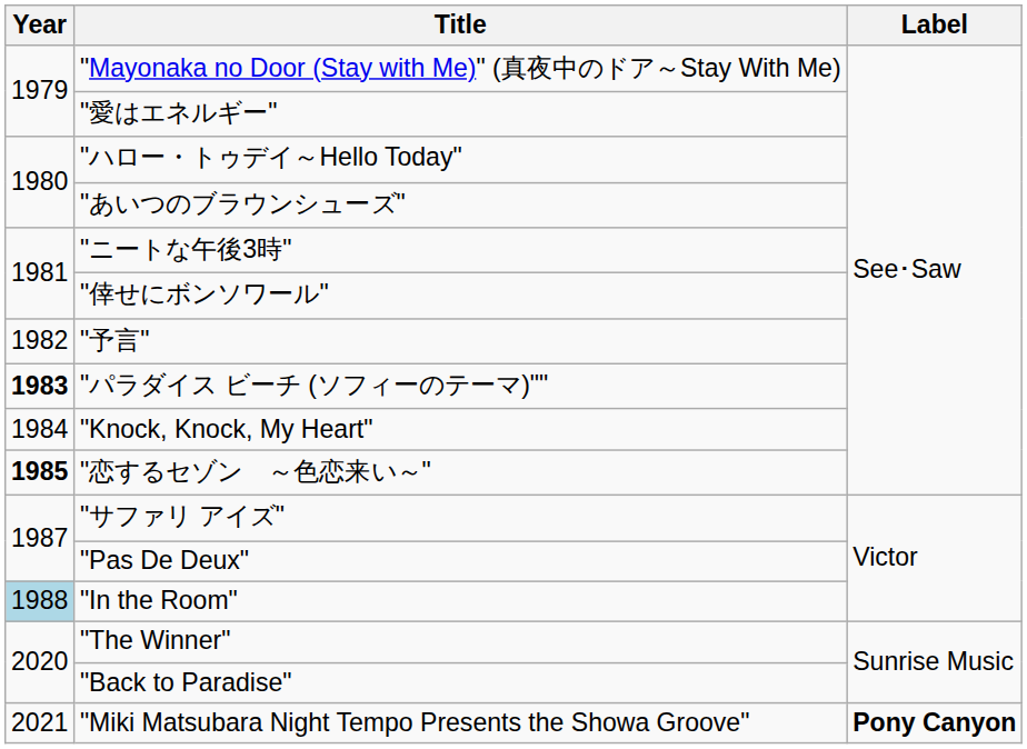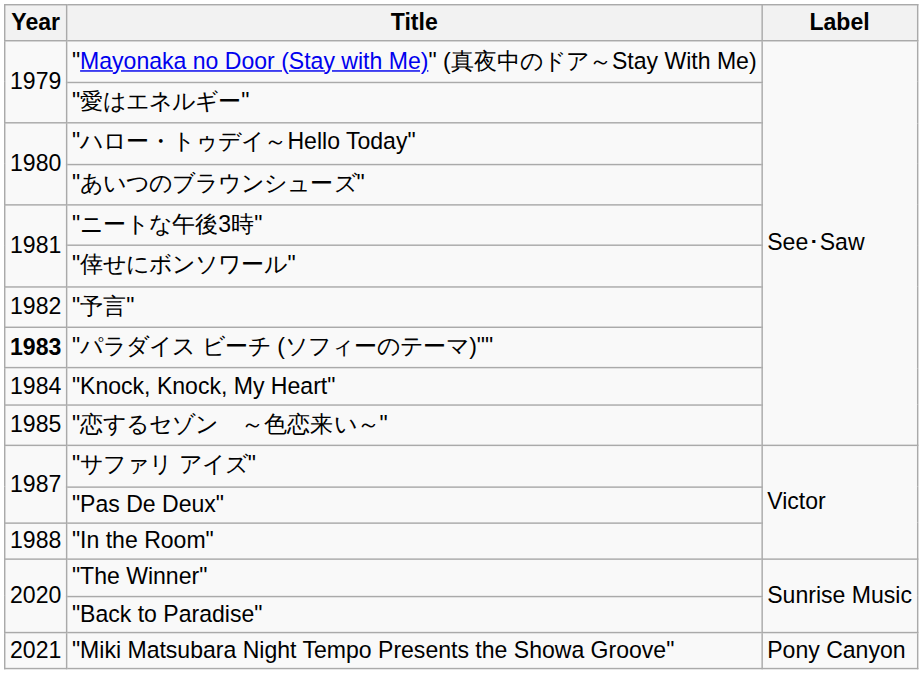"恋するセゾン ～色恋来い～" | Year: bold -> normal
"In the Room" | Year: lightblue background -> no background
"Miki Matsubara Night Tempo Presents the Showa Groove" | Label: bold -> normal
